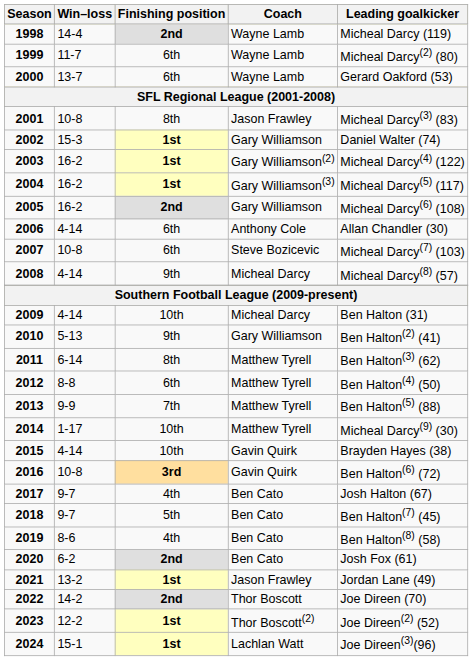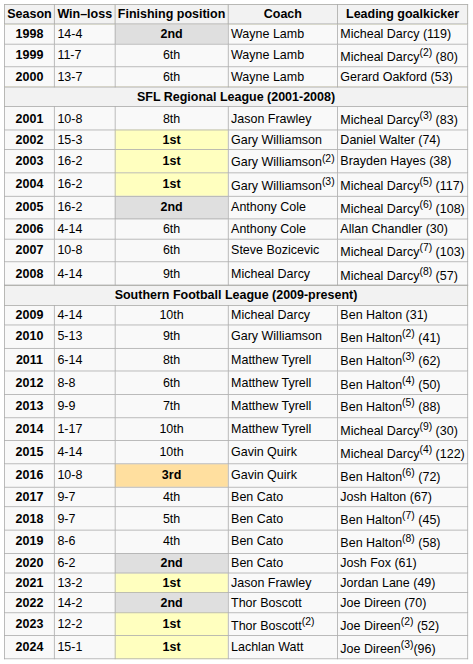2003 | Leading goalkicker: Micheal Darcy(4) (122) -> Brayden Hayes (38)
2005 | Coach: Gary Williamson -> Anthony Cole
2015 | Leading goalkicker: Brayden Hayes (38) -> Micheal Darcy(4) (122)
